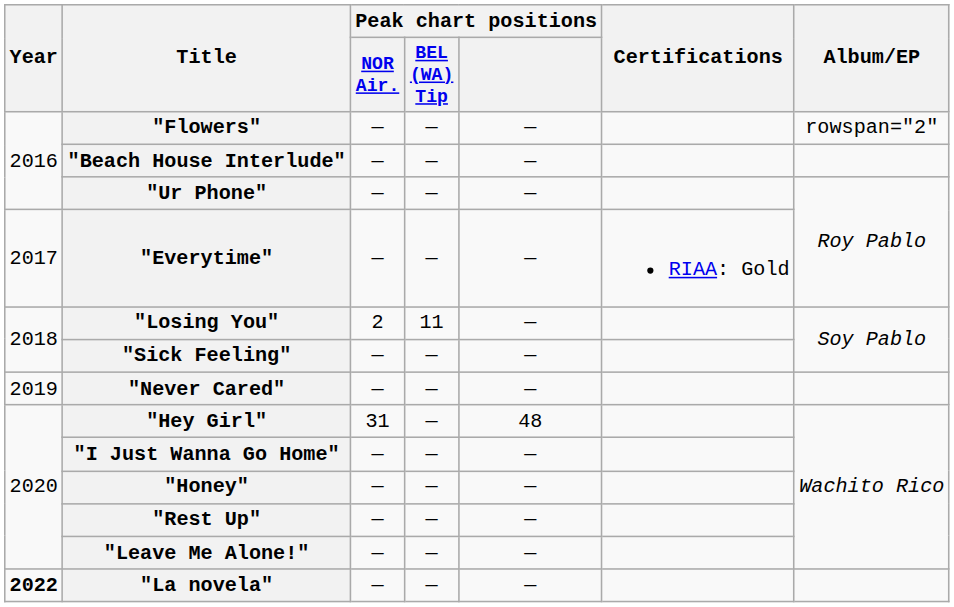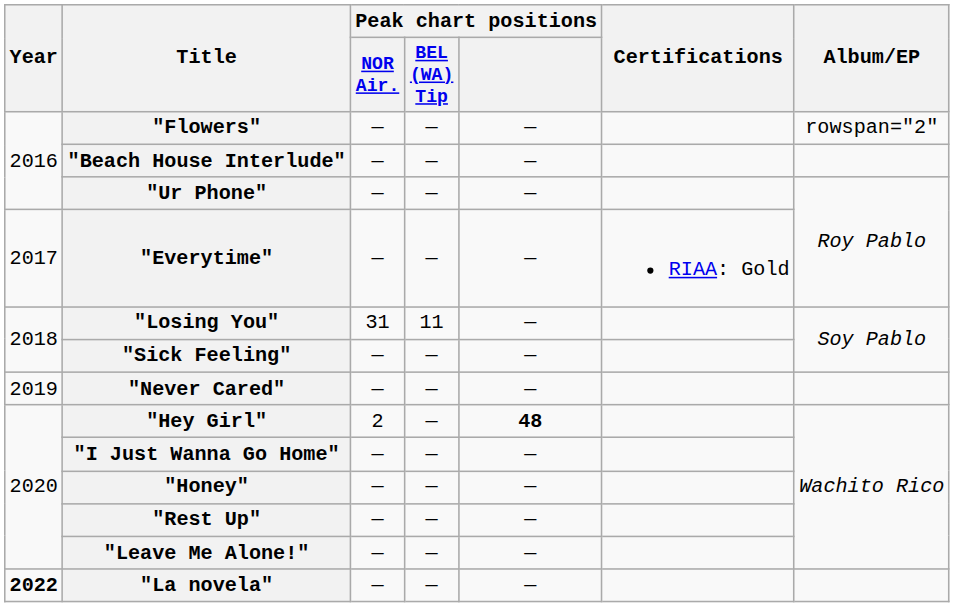"Losing You" | Peak chart positions / NOR Air.: 2 -> 31
"Hey Girl" | Peak chart positions / NOR Air.: 31 -> 2
"Hey Girl" | Peak chart positions: normal -> bold
